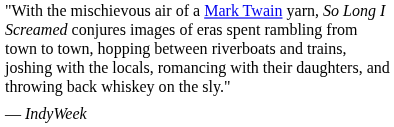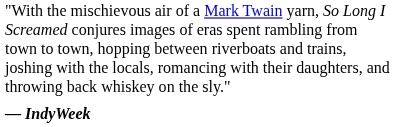row 2 | column 1: normal -> bold
